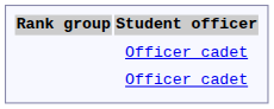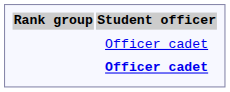row 3 | Student officer: normal -> bold
